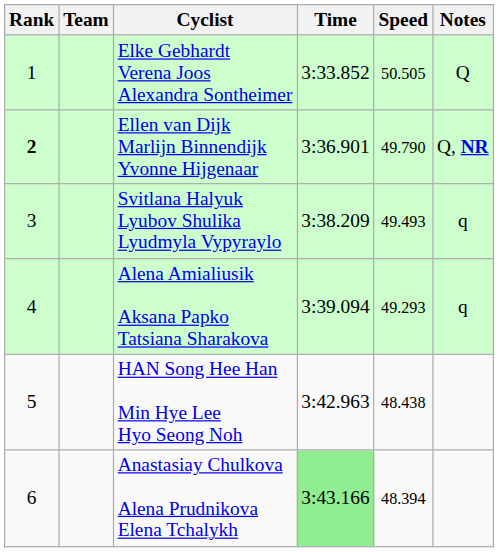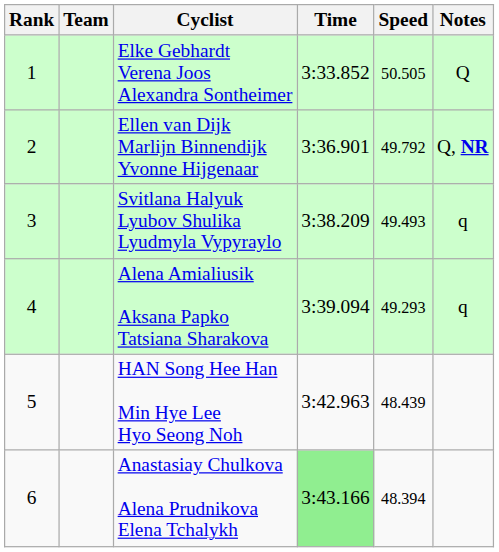Ellen van Dijk Marlijn Binnendijk Yvonne Hijgenaar | Rank: bold -> normal
Ellen van Dijk Marlijn Binnendijk Yvonne Hijgenaar | Speed: 49.790 -> 49.792
HAN Song Hee Han Min Hye Lee Hyo Seong Noh | Speed: 48.438 -> 48.439
